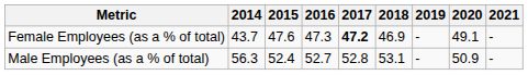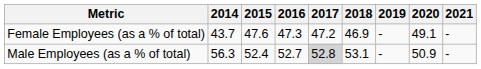row 2 | 2017: bold -> normal
row 3 | 2017: no background -> lightgrey background
